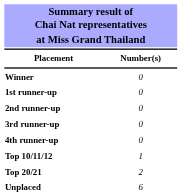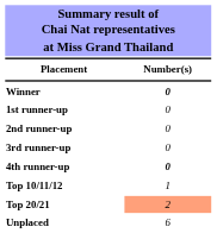row 3 | column 2: normal -> bold
row 7 | column 2: normal -> bold
row 9 | column 2: no background -> lightsalmon background
